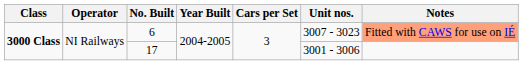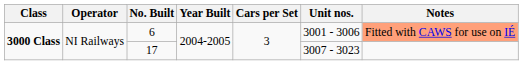6 | Unit nos.: 3007 - 3023 -> 3001 - 3006
17 | Unit nos.: 3001 - 3006 -> 3007 - 3023
